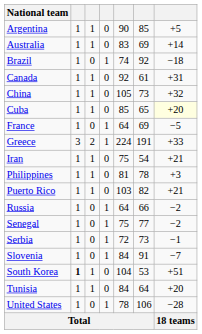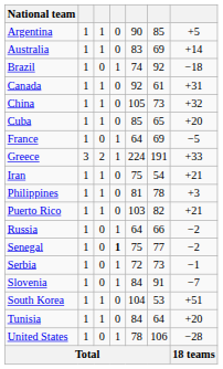Cuba | column 7: lightyellow background -> no background
Senegal | column 4: normal -> bold
South Korea | column 2: bold -> normal
